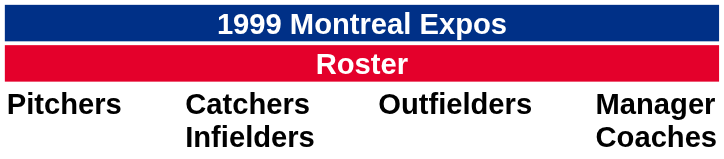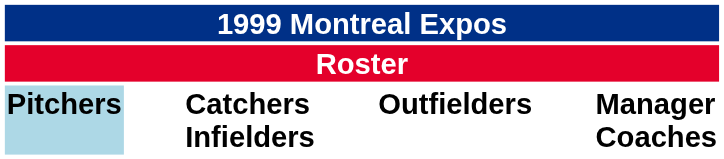Pitchers | column 1: no background -> lightblue background
